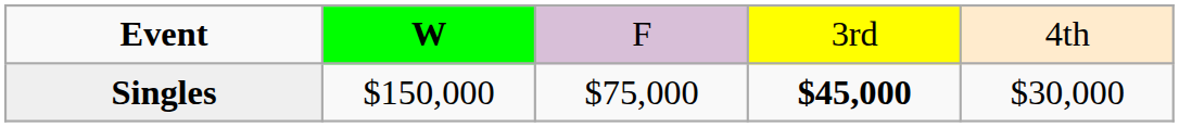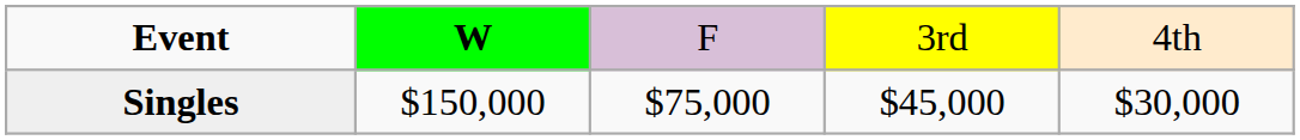Singles | column 4: bold -> normal
